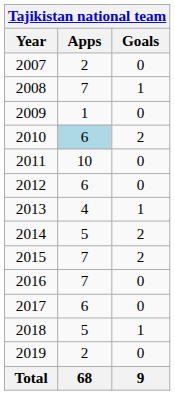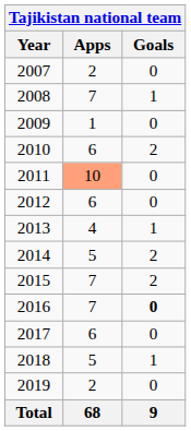2010 | Apps: lightblue background -> no background
2011 | Apps: no background -> lightsalmon background
2016 | Goals: normal -> bold
